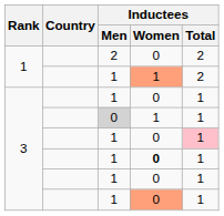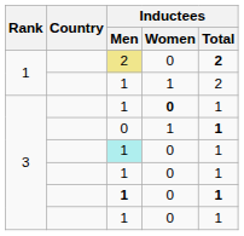row 3 | Inductees / Men: no background -> khaki background
row 3 | Inductees / Total: normal -> bold
row 4 | Inductees / Women: lightsalmon background -> no background
row 5 | Inductees / Women: normal -> bold
row 6 | Inductees / Men: lightgrey background -> no background
row 6 | Inductees / Total: normal -> bold
row 7 | Inductees / Men: no background -> paleturquoise background
row 7 | Inductees / Total: pink background -> no background
row 8 | Inductees / Women: bold -> normal
row 9 | Inductees / Men: normal -> bold
row 9 | Inductees / Total: normal -> bold
row 10 | Inductees / Women: lightsalmon background -> no background
